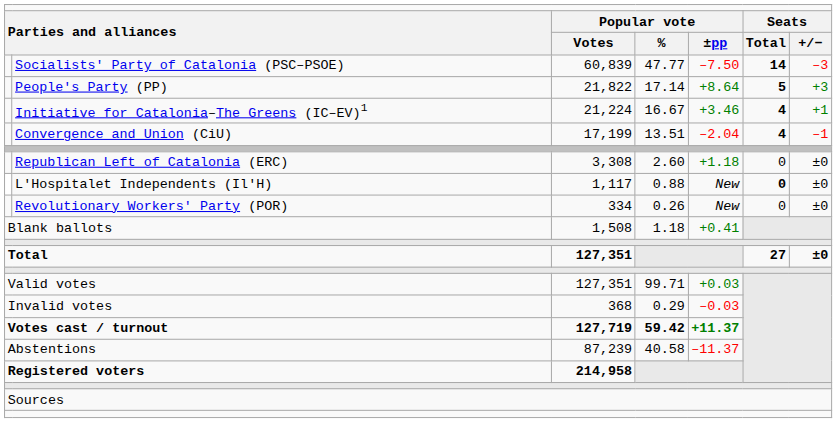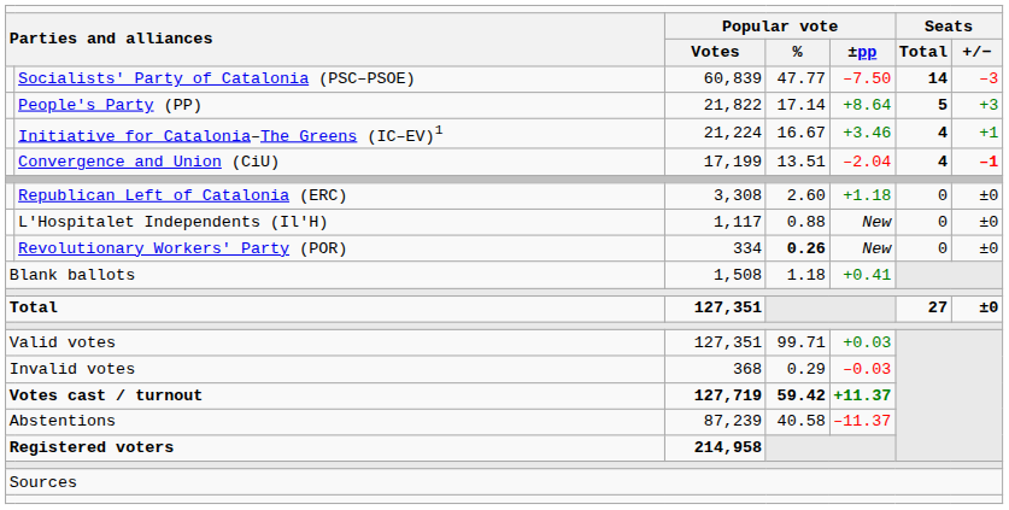Convergence and Union (CiU) | column 7: normal -> bold
L'Hospitalet Independents (Il'H) | column 6: bold -> normal
Revolutionary Workers' Party (POR) | column 4: normal -> bold
